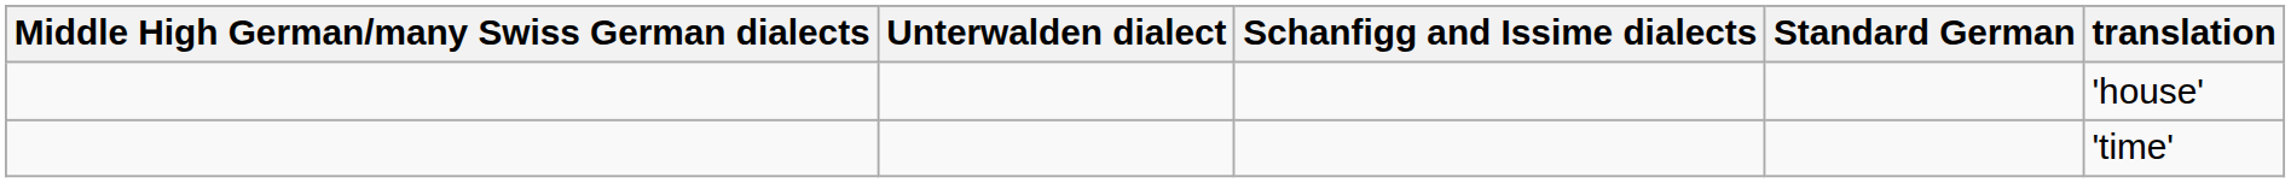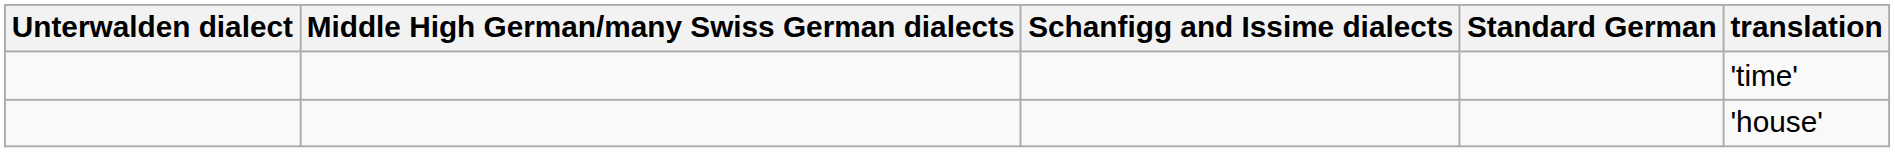columns swapped: Middle High German/many Swiss German dialects <-> Unterwalden dialect
row 2 | translation: 'house' -> 'time'
row 3 | translation: 'time' -> 'house'
